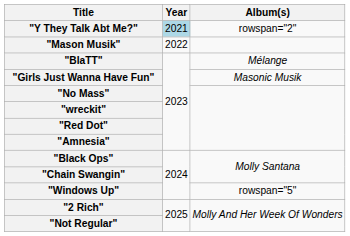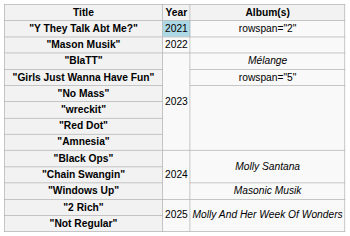"Girls Just Wanna Have Fun" | Album(s): Masonic Musik -> rowspan="5"
"Windows Up" | Album(s): rowspan="5" -> Masonic Musik
